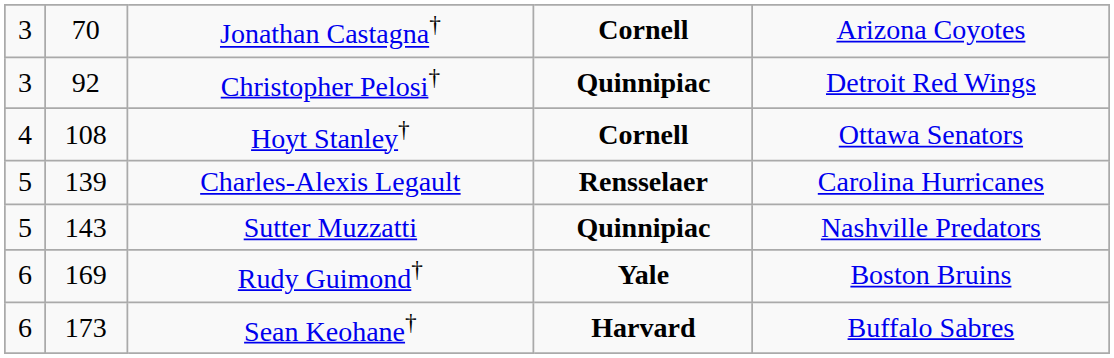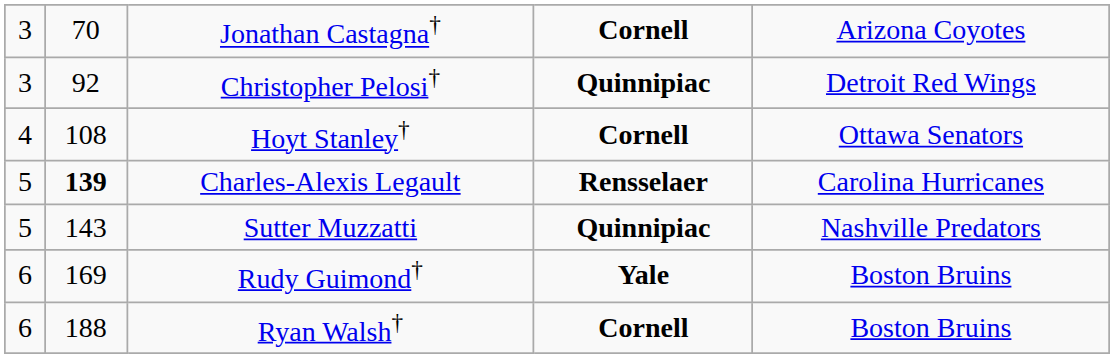Charles-Alexis Legault | column 2: normal -> bold
- row: 6 | 173 | Sean Keohane† | Harvard | Buffalo Sabres
+ row: 6 | 188 | Ryan Walsh† | Cornell | Boston Bruins
